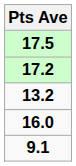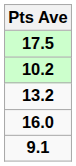row 3 | column 1: 17.2 -> 10.2
